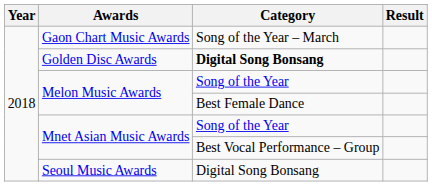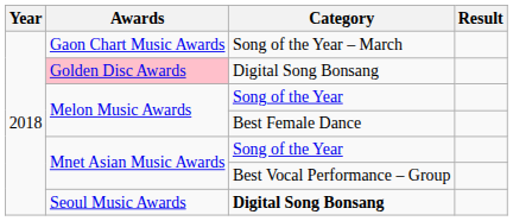Golden Disc Awards | Awards: no background -> pink background
Golden Disc Awards | Category: bold -> normal
Seoul Music Awards | Category: normal -> bold
